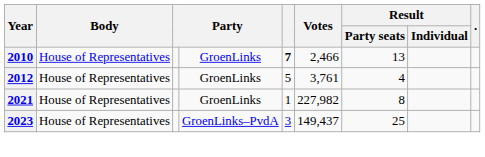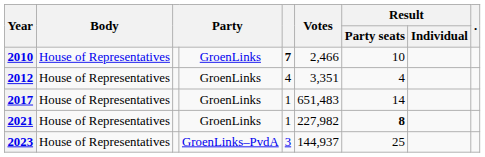2010 | Result / Party seats: 13 -> 10
2012 | column 5: 5 -> 4
2012 | Votes: 3,761 -> 3,351
+ row: 2017 | House of Representatives | GroenLinks | 1 | 651,483 | 14
2021 | Result / Party seats: normal -> bold
2023 | Votes: 149,437 -> 144,937
